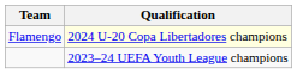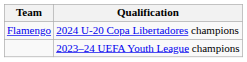Flamengo | Qualification: lightyellow background -> no background
